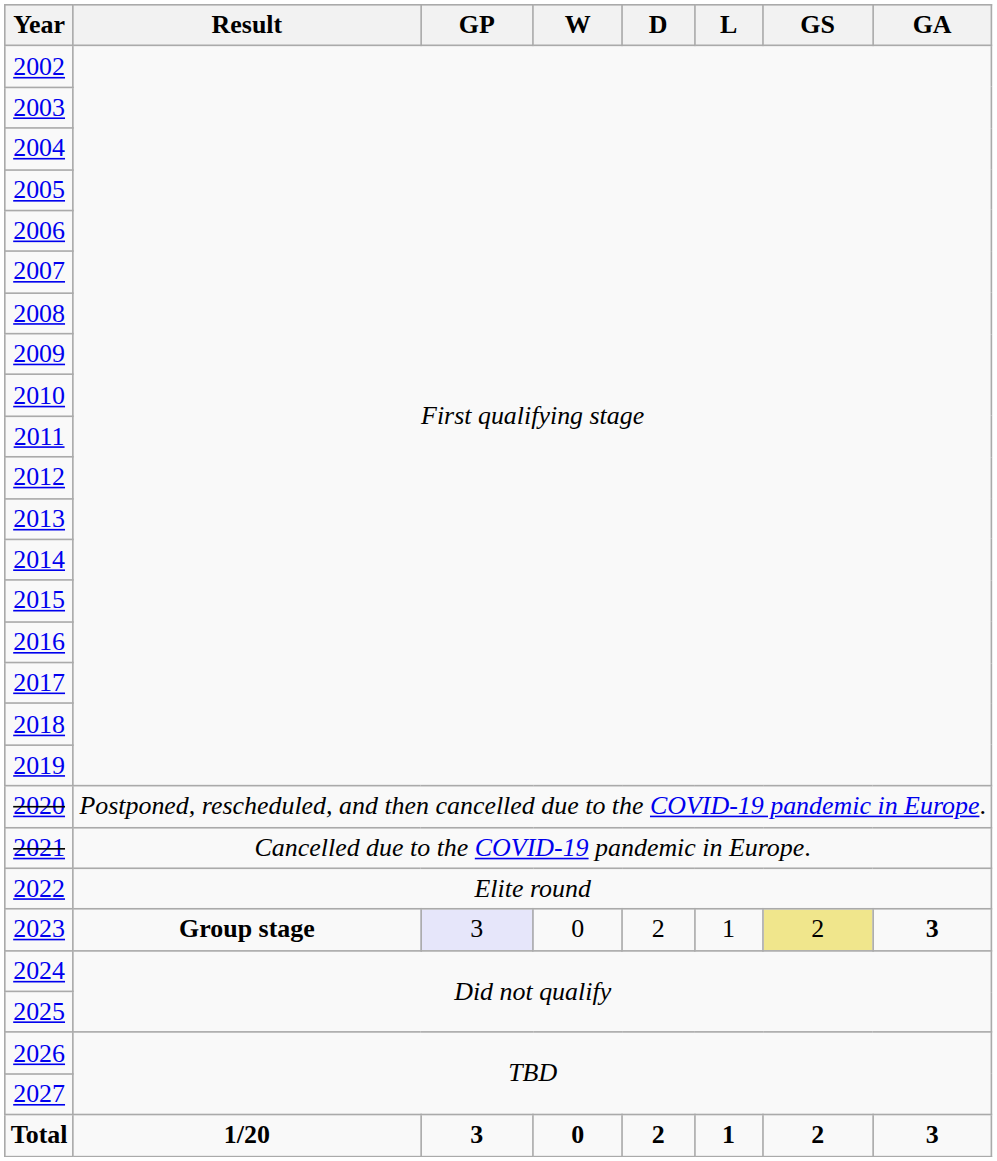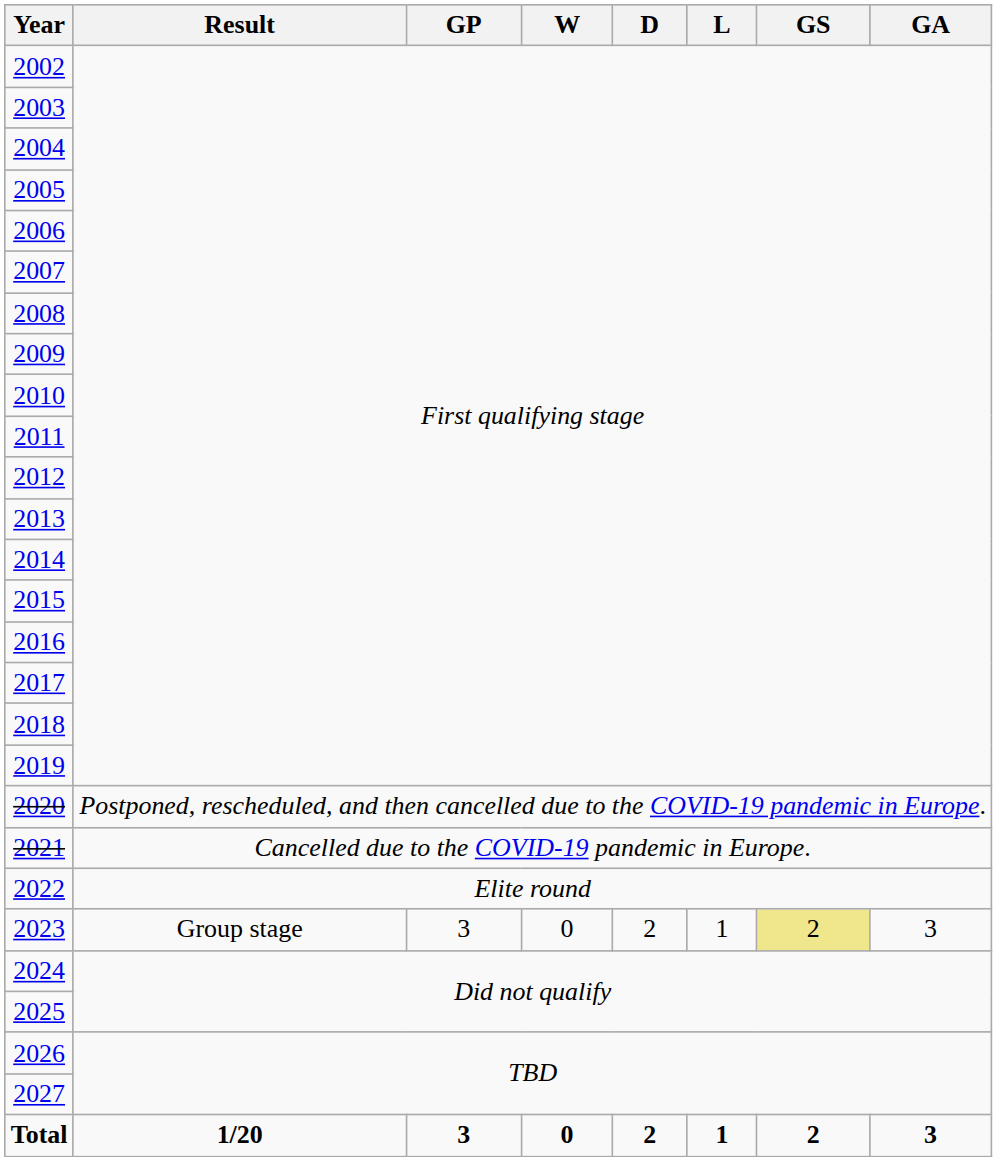2023 | Result: bold -> normal
2023 | GP: lavender background -> no background
2023 | GA: bold -> normal
